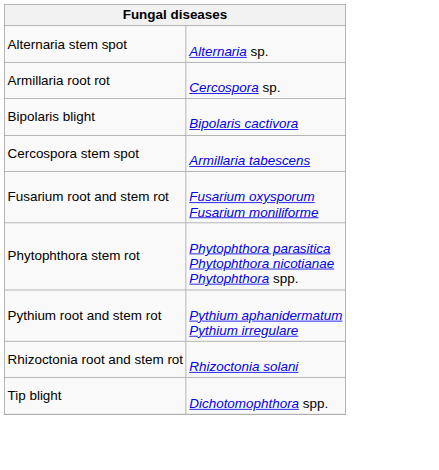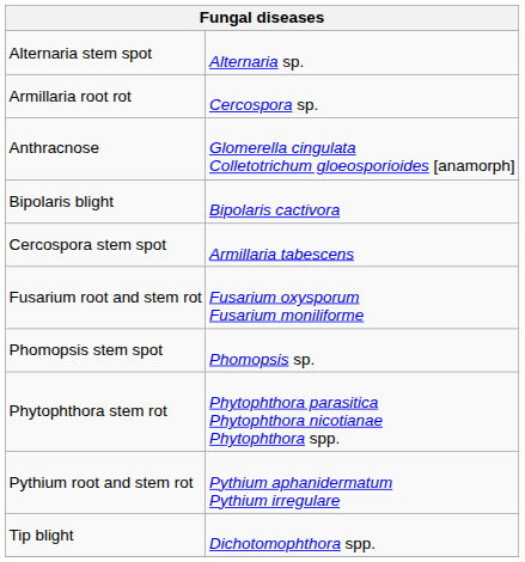+ row: Anthracnose | Glomerella cingulata Colletotrichum gloeosporioides [anamorph]
+ row: Phomopsis stem spot | Phomopsis sp.
- row: Rhizoctonia root and stem rot | Rhizoctonia solani
